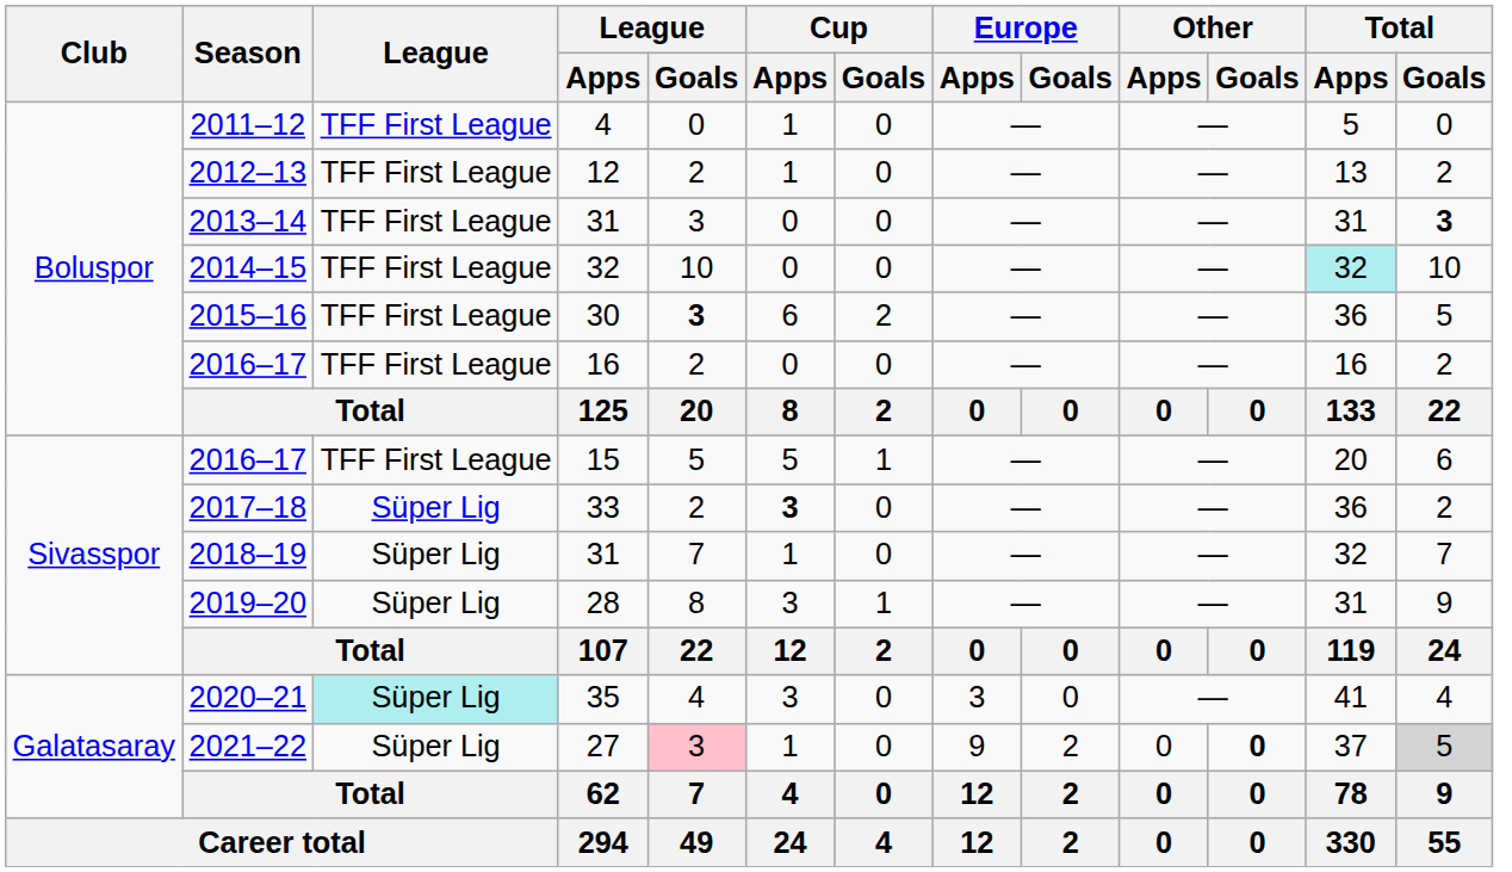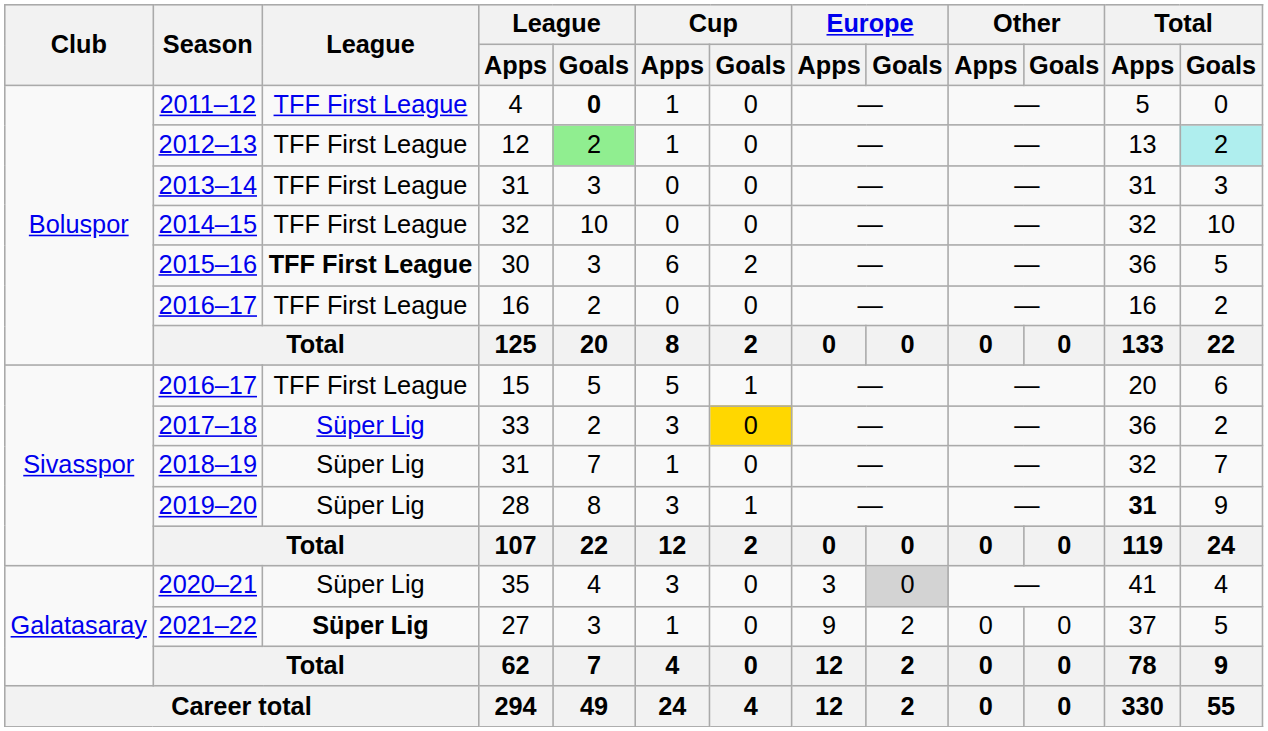2011–12 | League / Goals: normal -> bold
2012–13 | League / Goals: no background -> lightgreen background
2012–13 | Total / Goals: no background -> paleturquoise background
2013–14 | Total / Goals: bold -> normal
2014–15 | Total / Apps: paleturquoise background -> no background
2015–16 | League: normal -> bold
2015–16 | League / Goals: bold -> normal
2017–18 | Cup / Apps: bold -> normal
2017–18 | Cup / Goals: no background -> gold background
2019–20 | Total / Apps: normal -> bold
2020–21 | League: paleturquoise background -> no background
2020–21 | Europe / Goals: no background -> lightgrey background
2021–22 | League: normal -> bold
2021–22 | League / Goals: pink background -> no background
2021–22 | Other / Goals: bold -> normal
2021–22 | Total / Goals: lightgrey background -> no background
